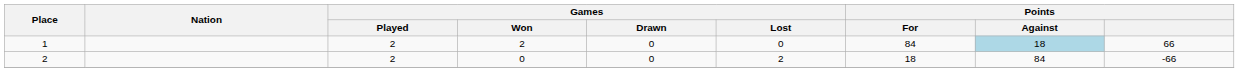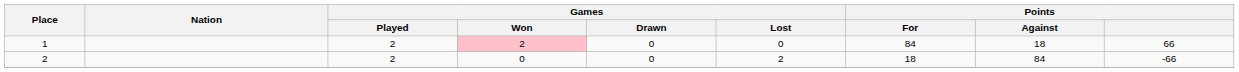1 | Games / Won: no background -> pink background
1 | Points / Against: lightblue background -> no background
